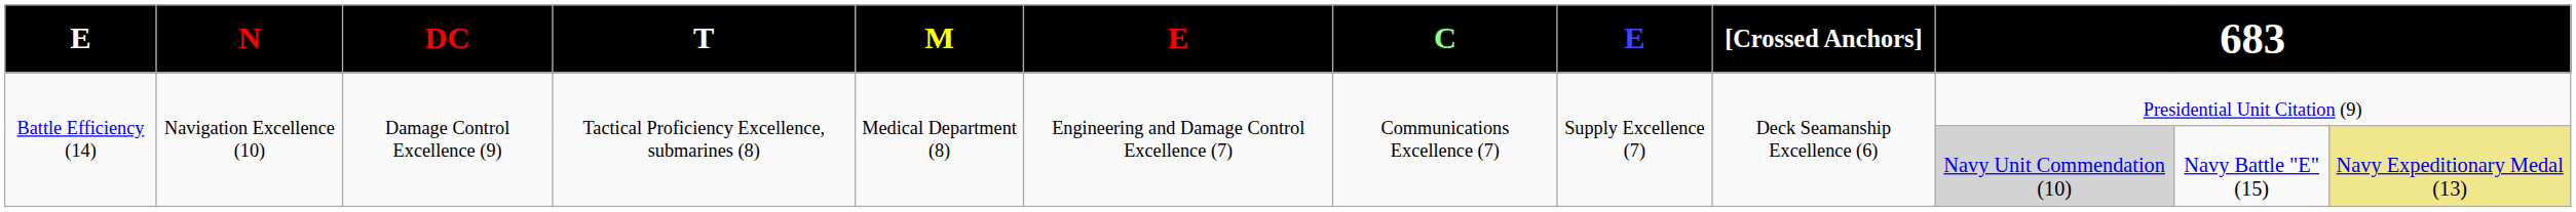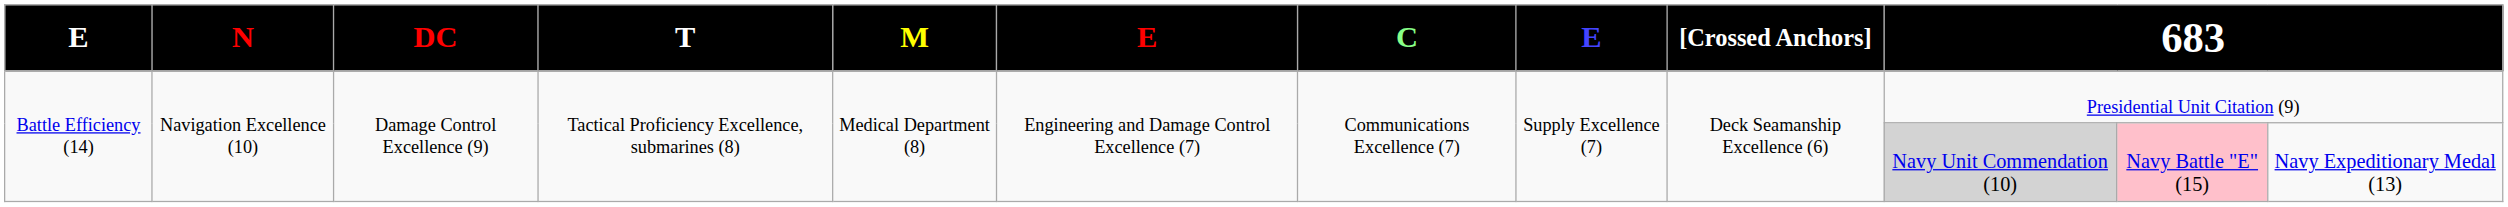row 3 | column 11: no background -> pink background
row 3 | column 12: khaki background -> no background
